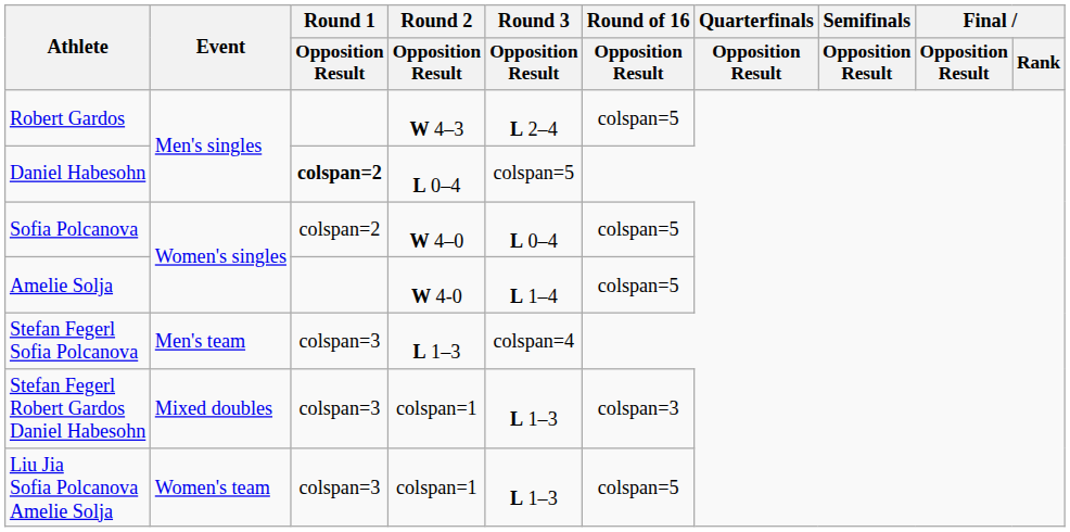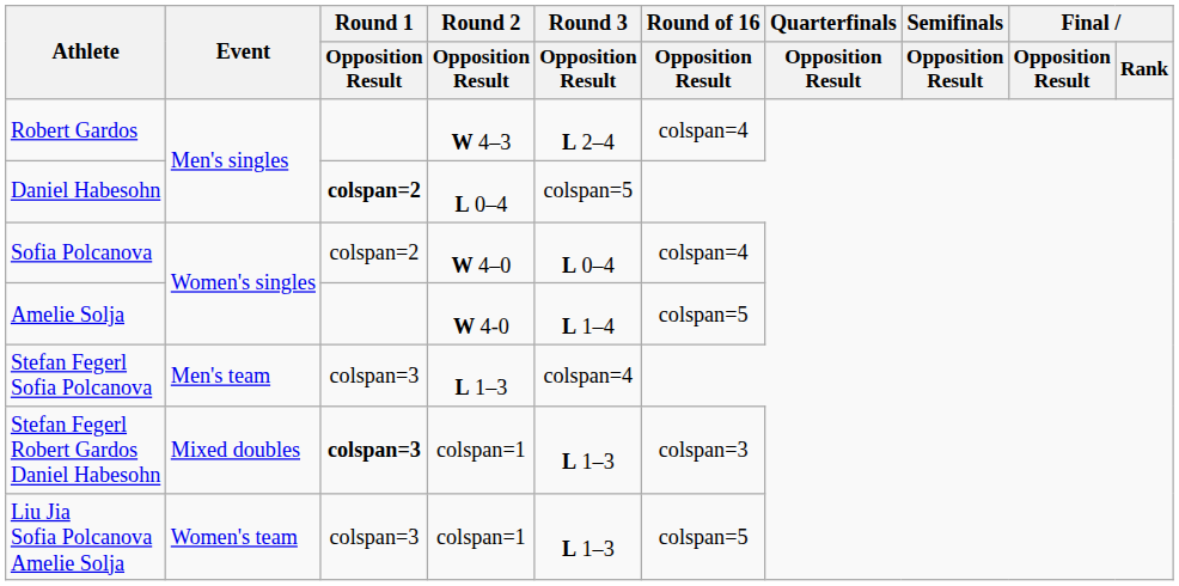Robert Gardos | Round of 16 / Opposition Result: colspan=5 -> colspan=4
Sofia Polcanova | Round of 16 / Opposition Result: colspan=5 -> colspan=4
Stefan Fegerl Robert Gardos Daniel Habesohn | Round 1 / Opposition Result: normal -> bold
